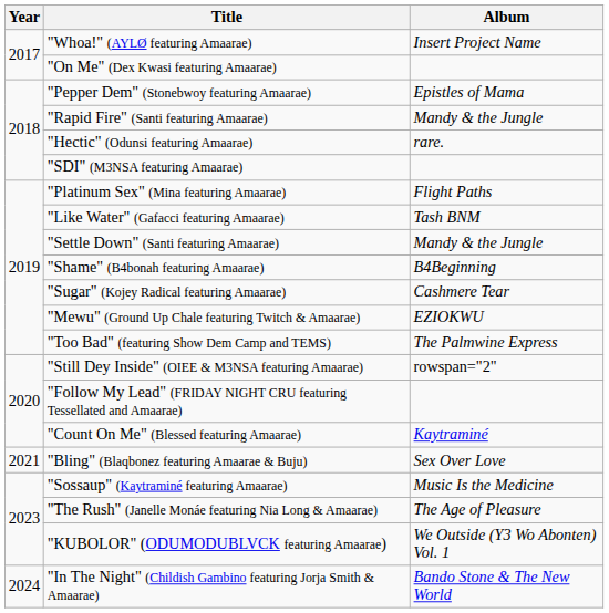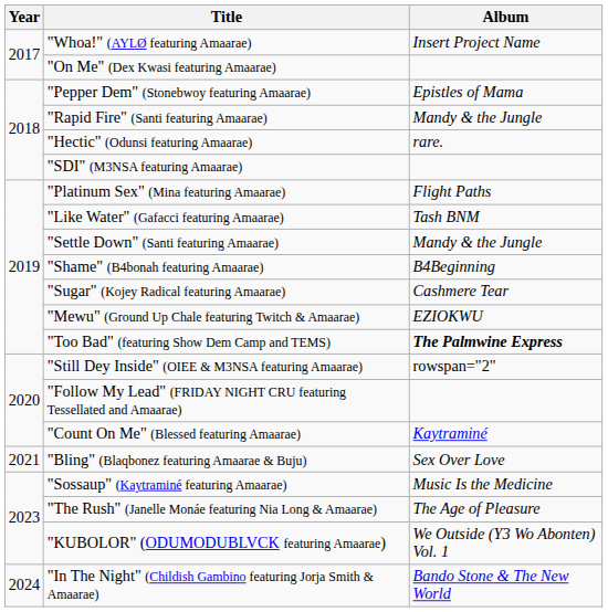"Too Bad" (featuring Show Dem Camp and TEMS) | Album: normal -> bold
